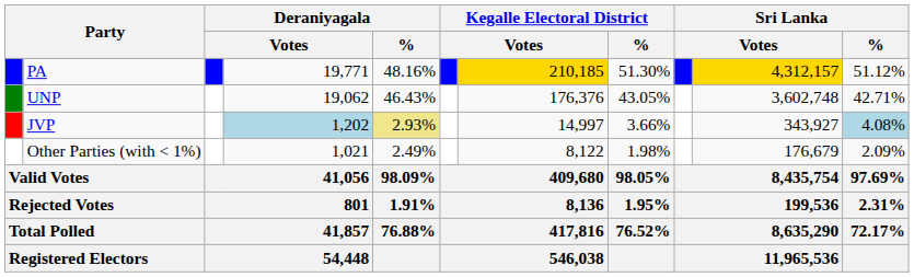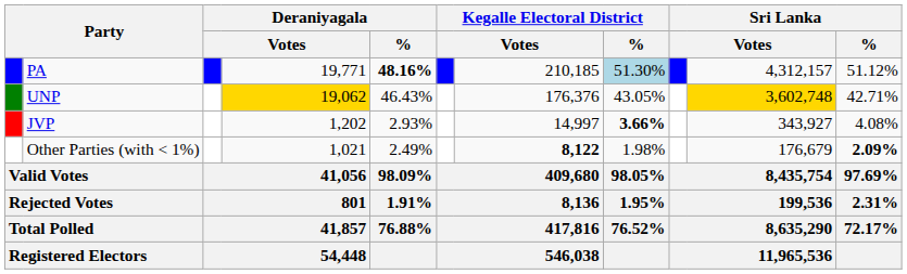PA | Deraniyagala / %: normal -> bold
PA | column 7: gold background -> no background
PA | Kegalle Electoral District / %: no background -> lightblue background
PA | column 10: gold background -> no background
UNP | column 4: no background -> gold background
UNP | column 10: no background -> gold background
JVP | column 4: lightblue background -> no background
JVP | Deraniyagala / %: khaki background -> no background
JVP | Kegalle Electoral District / %: normal -> bold
JVP | Sri Lanka / %: lightblue background -> no background
Other Parties (with < 1%) | column 7: normal -> bold
Other Parties (with < 1%) | Sri Lanka / %: normal -> bold
